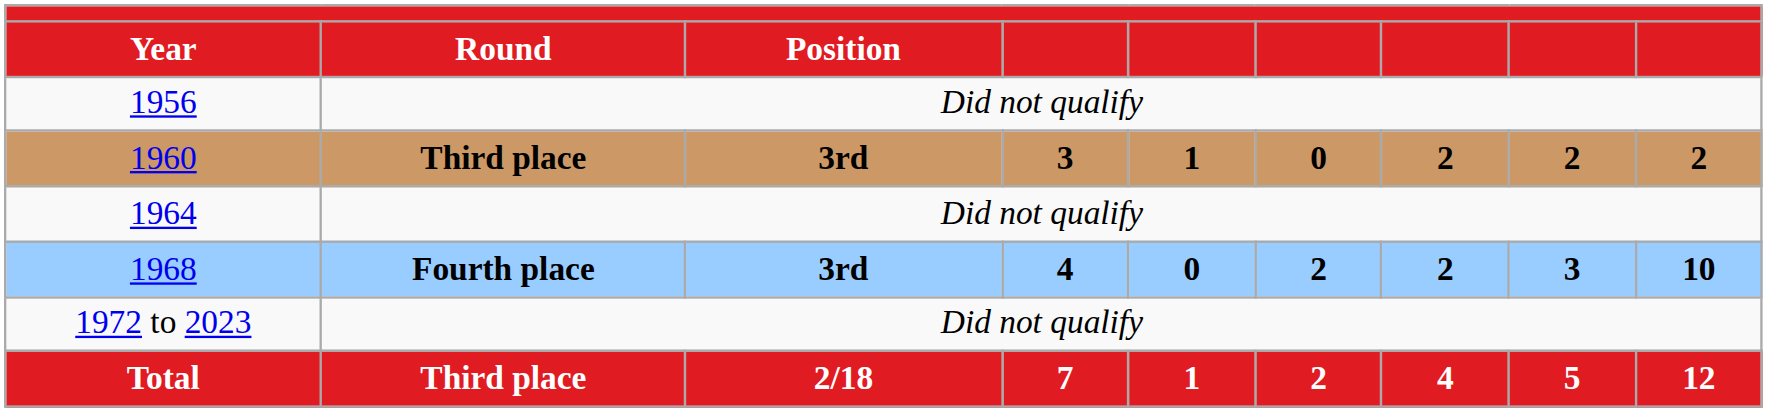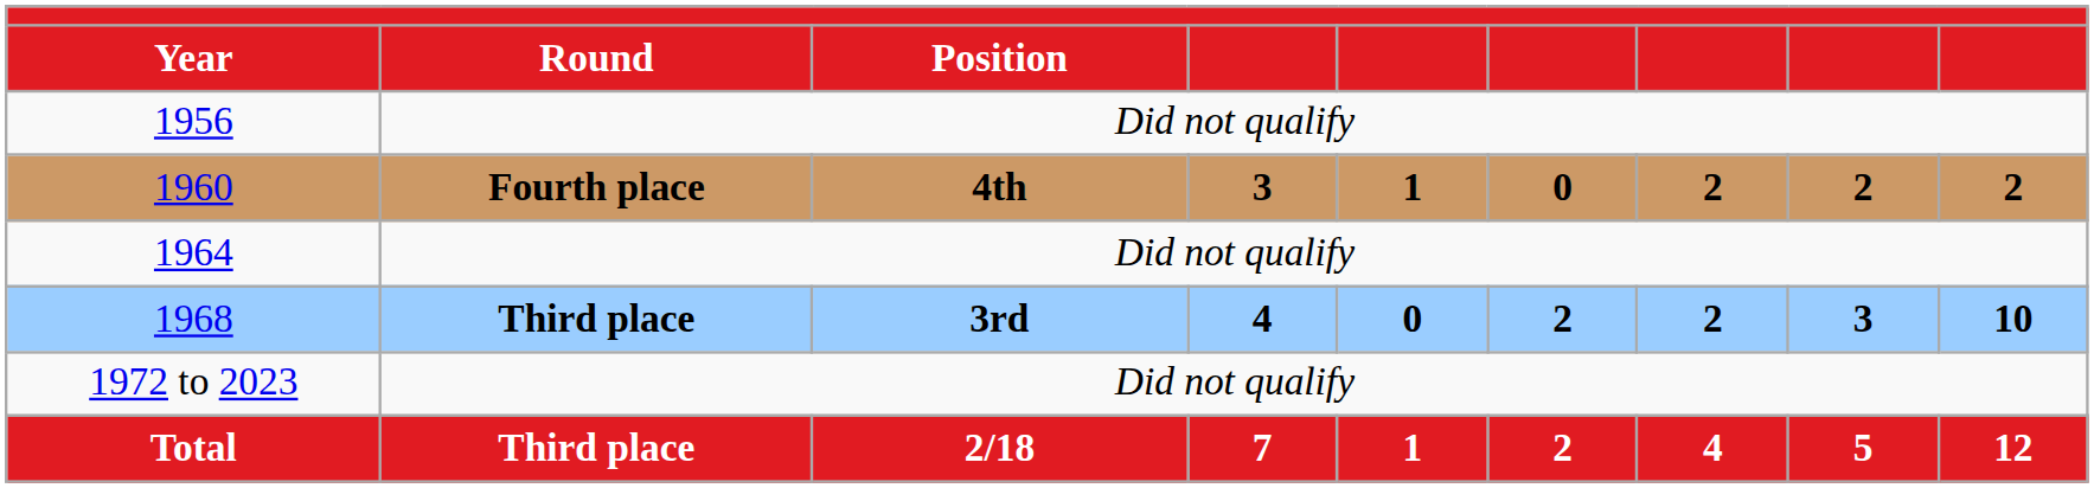1960 | Round: Third place -> Fourth place
1960 | Position: 3rd -> 4th
1968 | Round: Fourth place -> Third place
